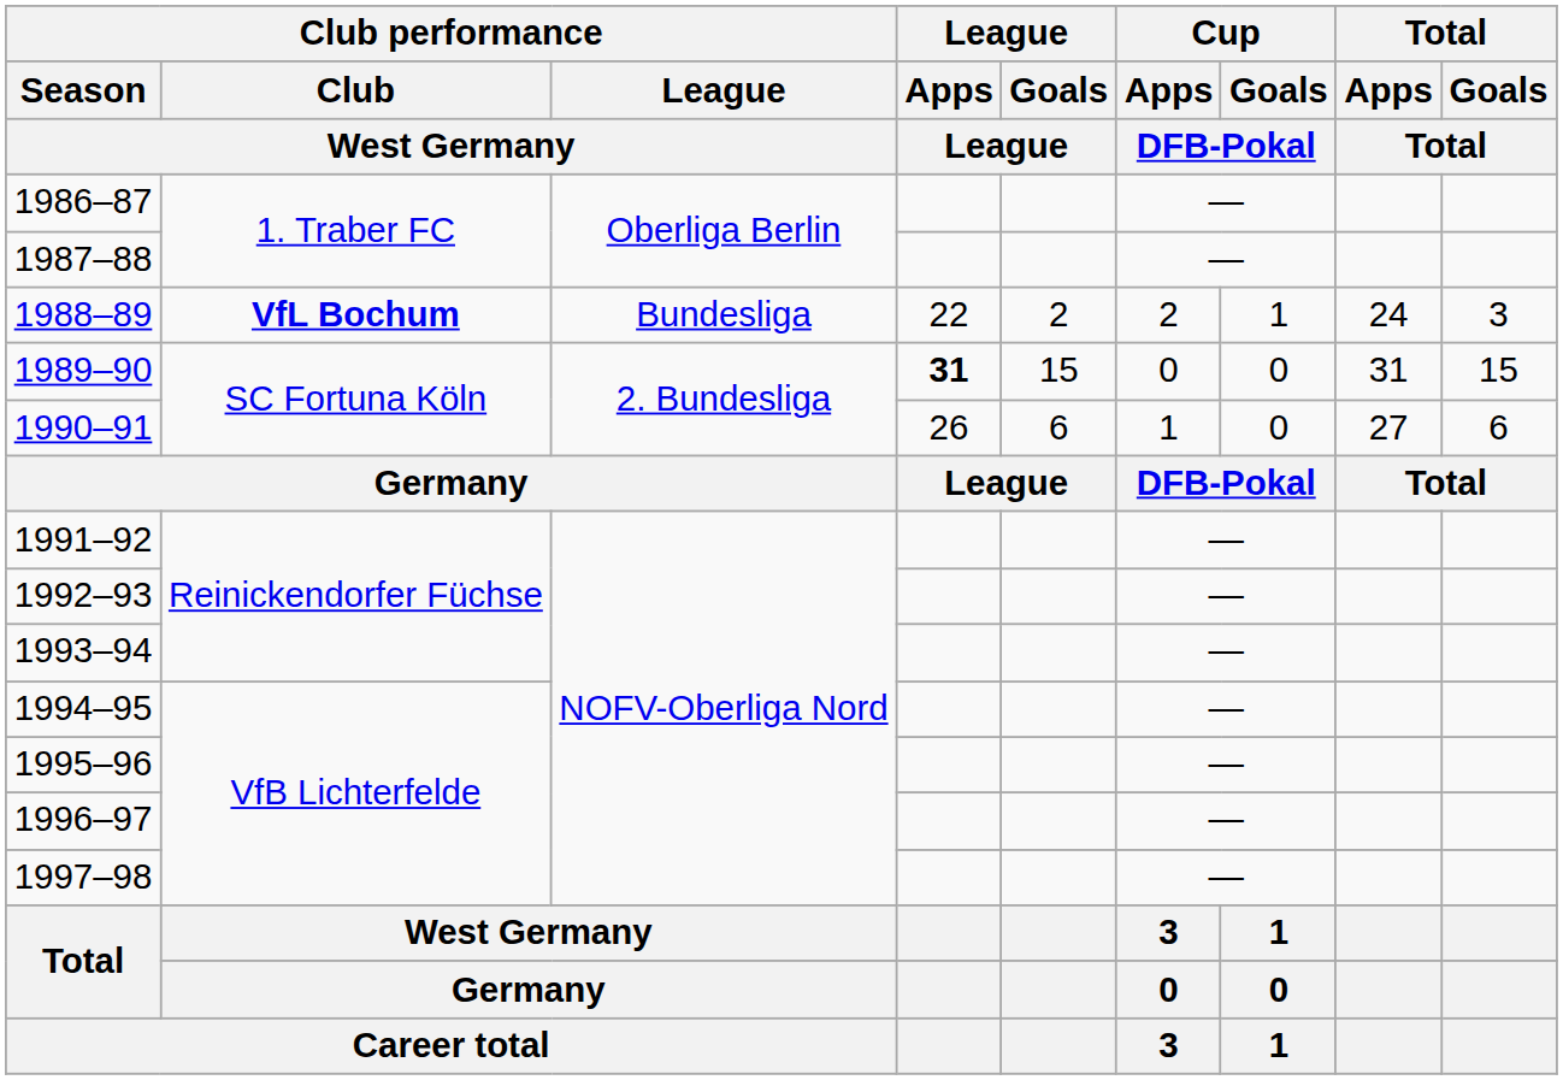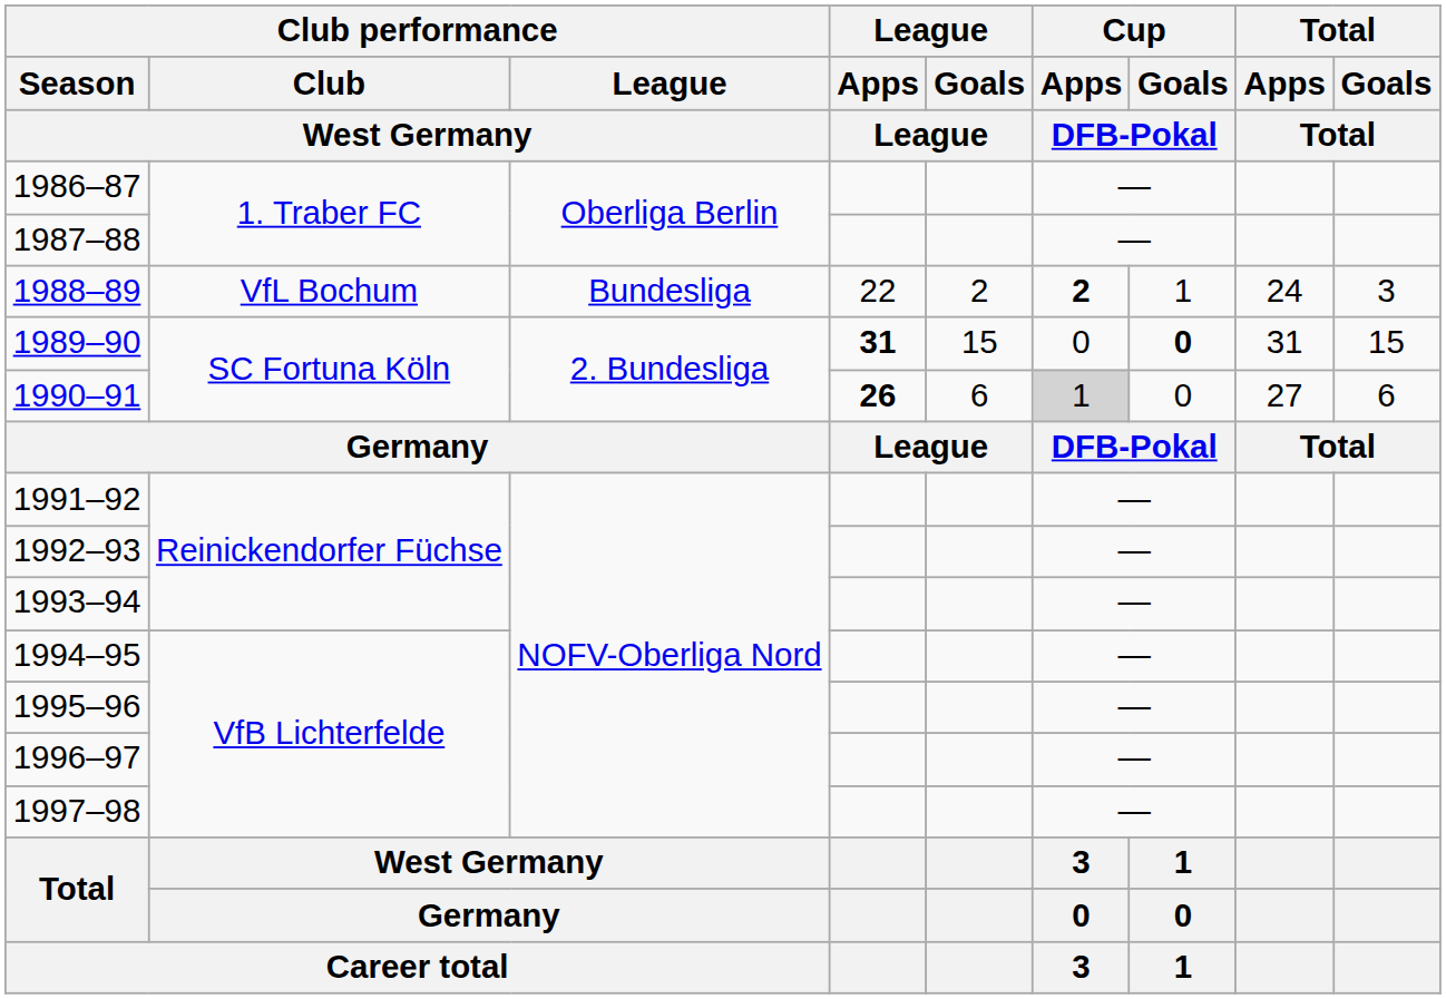1988–89 | Club performance / Club / West Germany: bold -> normal
1988–89 | Cup / Apps / DFB-Pokal: normal -> bold
1989–90 | Cup / Goals / DFB-Pokal: normal -> bold
1990–91 | League / Apps / League: normal -> bold
1990–91 | Cup / Apps / DFB-Pokal: no background -> lightgrey background
